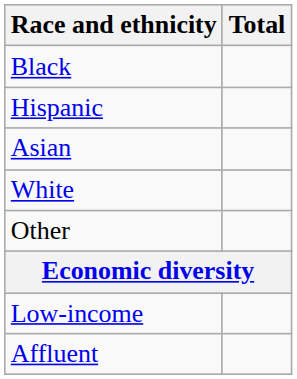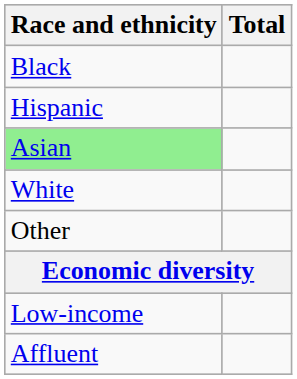Asian | Race and ethnicity: no background -> lightgreen background
